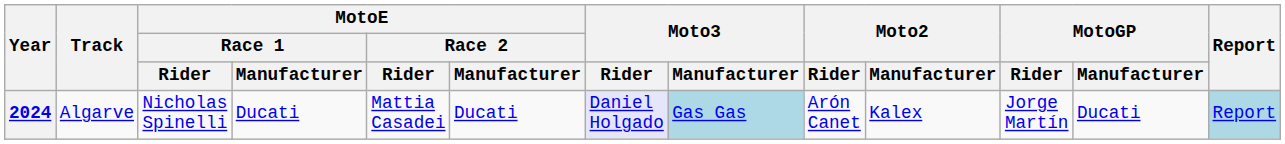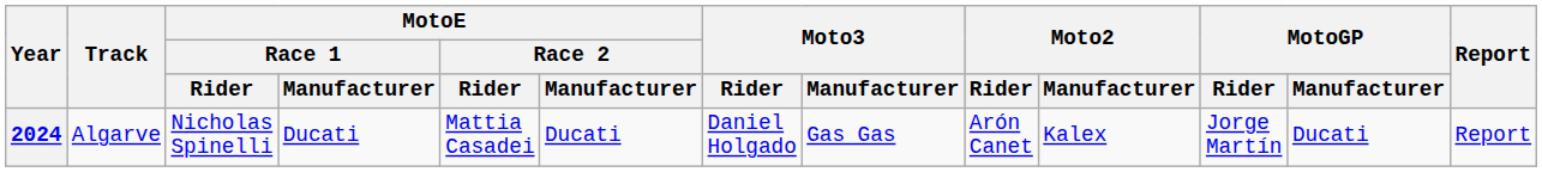2024 | Moto3 / Rider: lavender background -> no background
2024 | Moto3 / Manufacturer: lightblue background -> no background
2024 | Report: lightblue background -> no background
